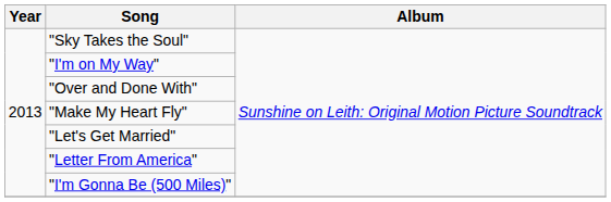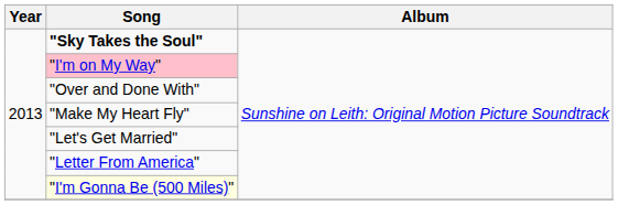"Sky Takes the Soul" | Song: normal -> bold
"I'm on My Way" | Song: no background -> pink background
"I'm Gonna Be (500 Miles)" | Song: no background -> lightyellow background
